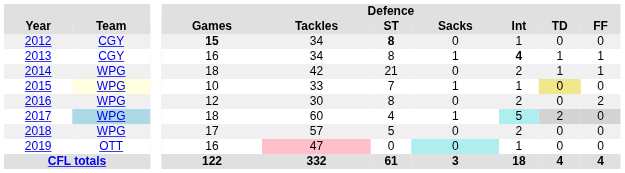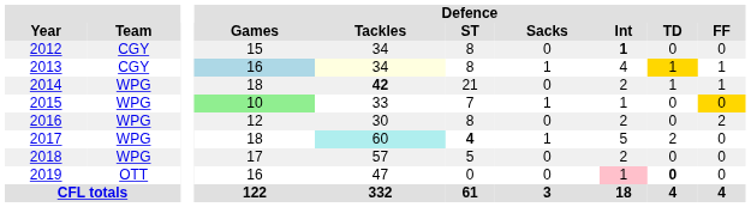2012 | Defence / Games: bold -> normal
2012 | Defence / ST: bold -> normal
2012 | Defence / Int: normal -> bold
2013 | Defence / Games: no background -> lightblue background
2013 | Defence / Tackles: no background -> lightyellow background
2013 | Defence / Int: bold -> normal
2013 | Defence / TD: no background -> gold background
2014 | Defence / Tackles: normal -> bold
2015 | Team: lightyellow background -> no background
2015 | Defence / Games: no background -> lightgreen background
2015 | Defence / TD: khaki background -> no background
2015 | Defence / FF: no background -> gold background
2017 | Team: lightblue background -> no background
2017 | Defence / Tackles: no background -> paleturquoise background
2017 | Defence / ST: normal -> bold
2017 | Defence / Int: paleturquoise background -> no background
2017 | Defence / TD: lightgrey background -> no background
2017 | Defence / FF: lightgrey background -> no background
2019 | Defence / Tackles: pink background -> no background
2019 | Defence / Sacks: paleturquoise background -> no background
2019 | Defence / Int: no background -> pink background
2019 | Defence / TD: normal -> bold
